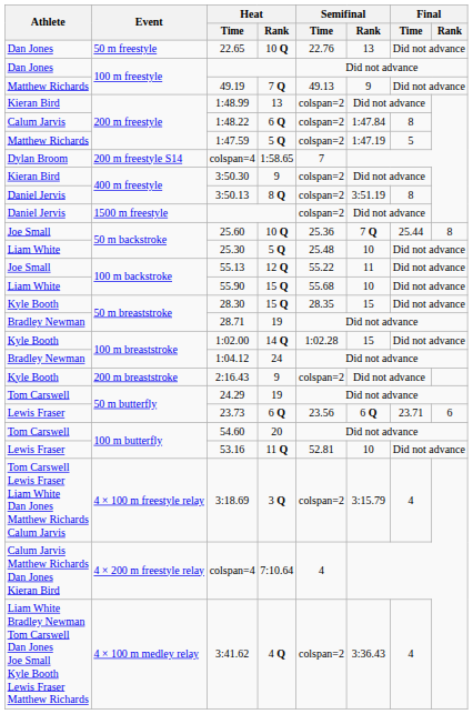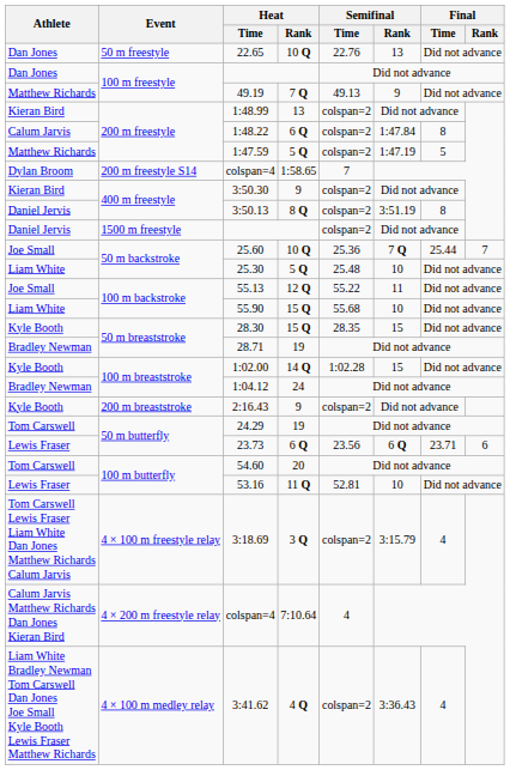25.60 | Final / Rank: 8 -> 7
